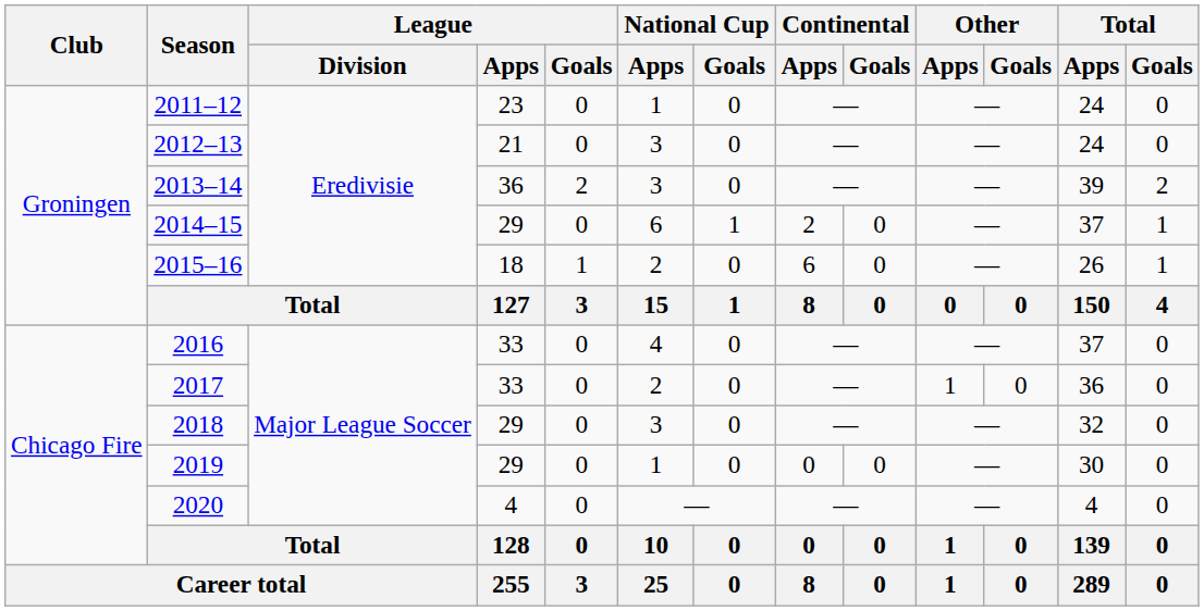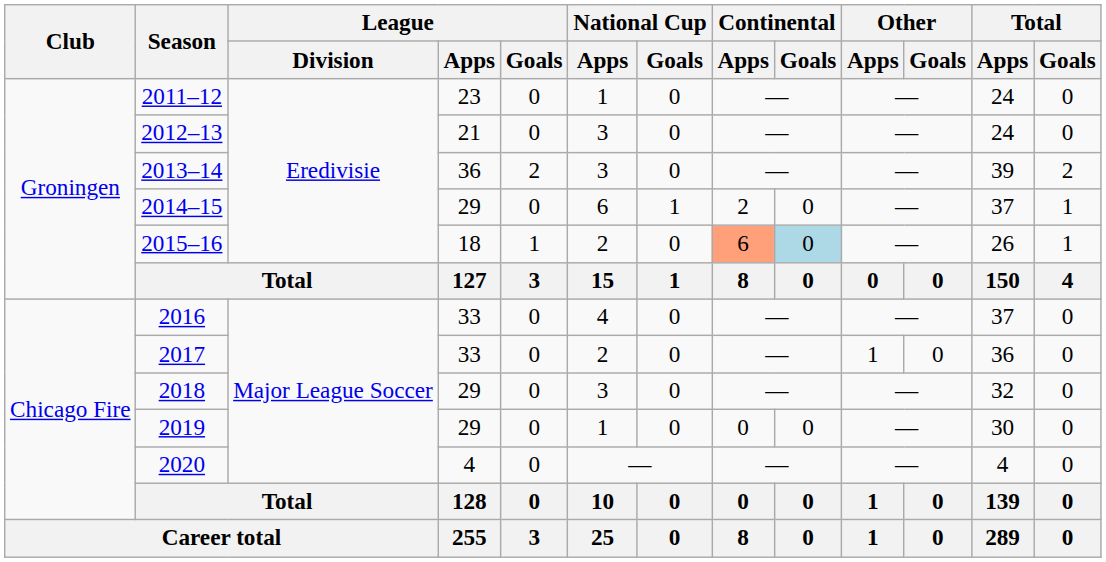2015–16 | Continental / Apps: no background -> lightsalmon background
2015–16 | Continental / Goals: no background -> lightblue background
